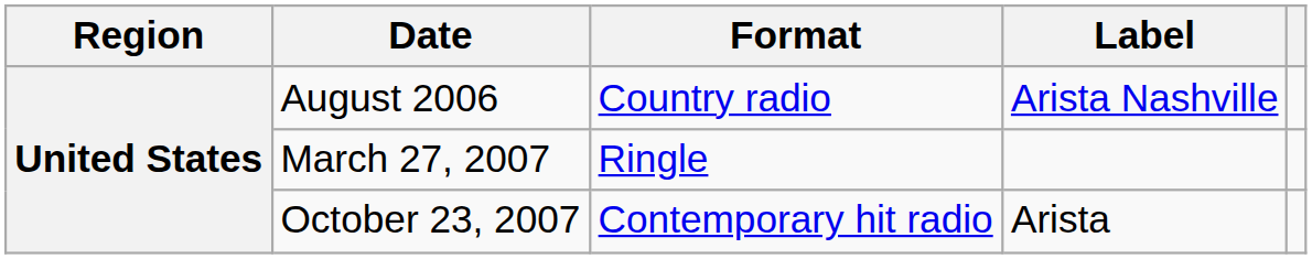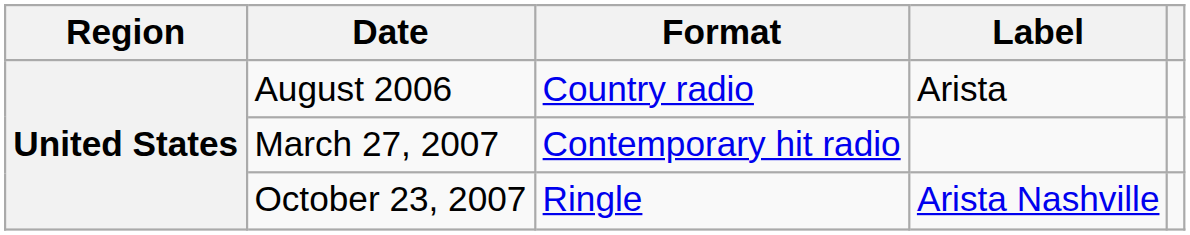August 2006 | Label: Arista Nashville -> Arista
March 27, 2007 | Format: Ringle -> Contemporary hit radio
October 23, 2007 | Format: Contemporary hit radio -> Ringle
October 23, 2007 | Label: Arista -> Arista Nashville
